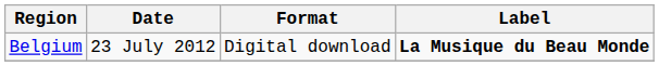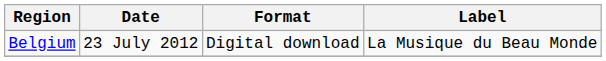Belgium | Label: bold -> normal
